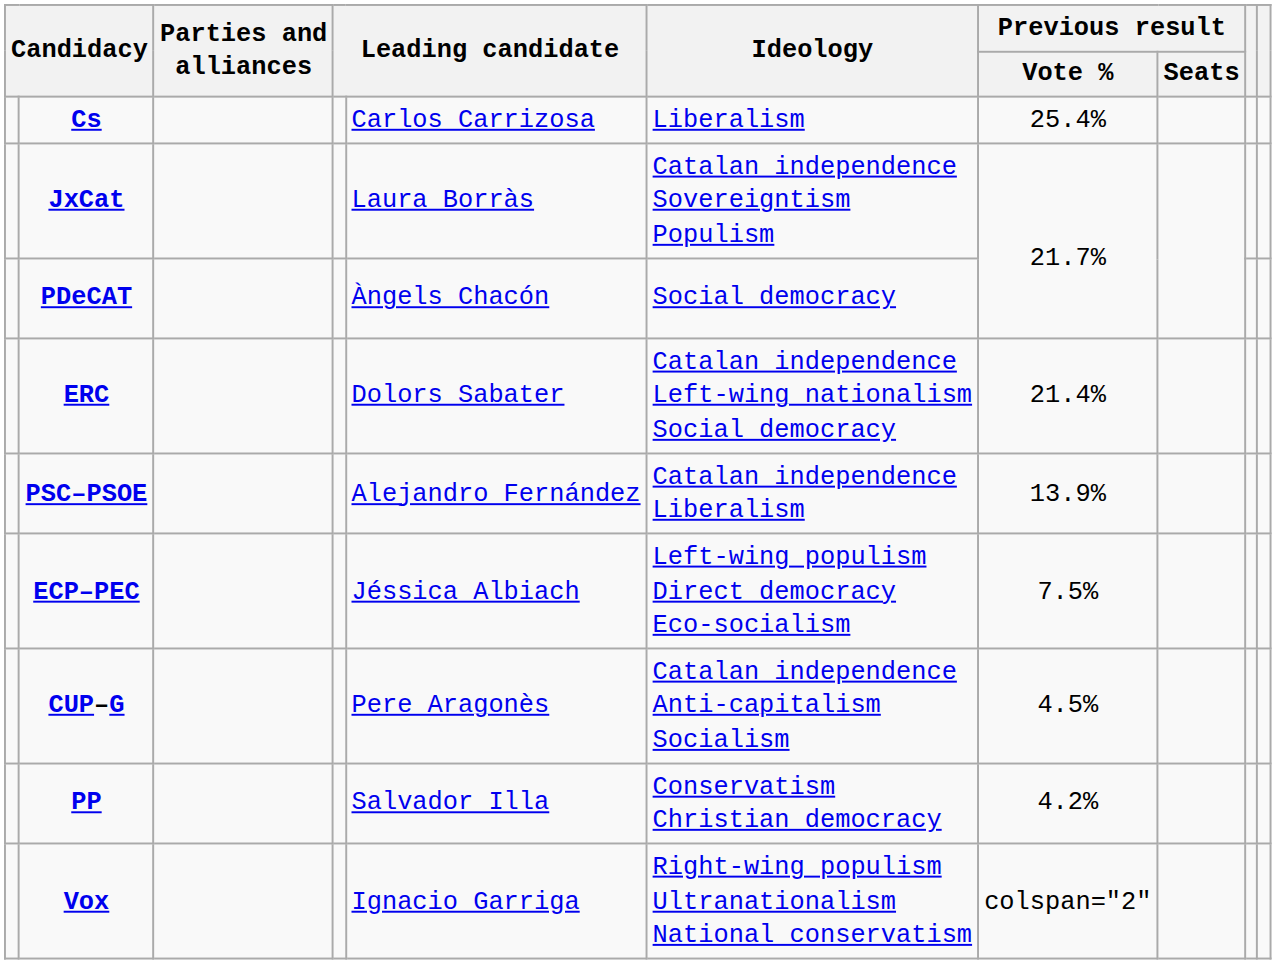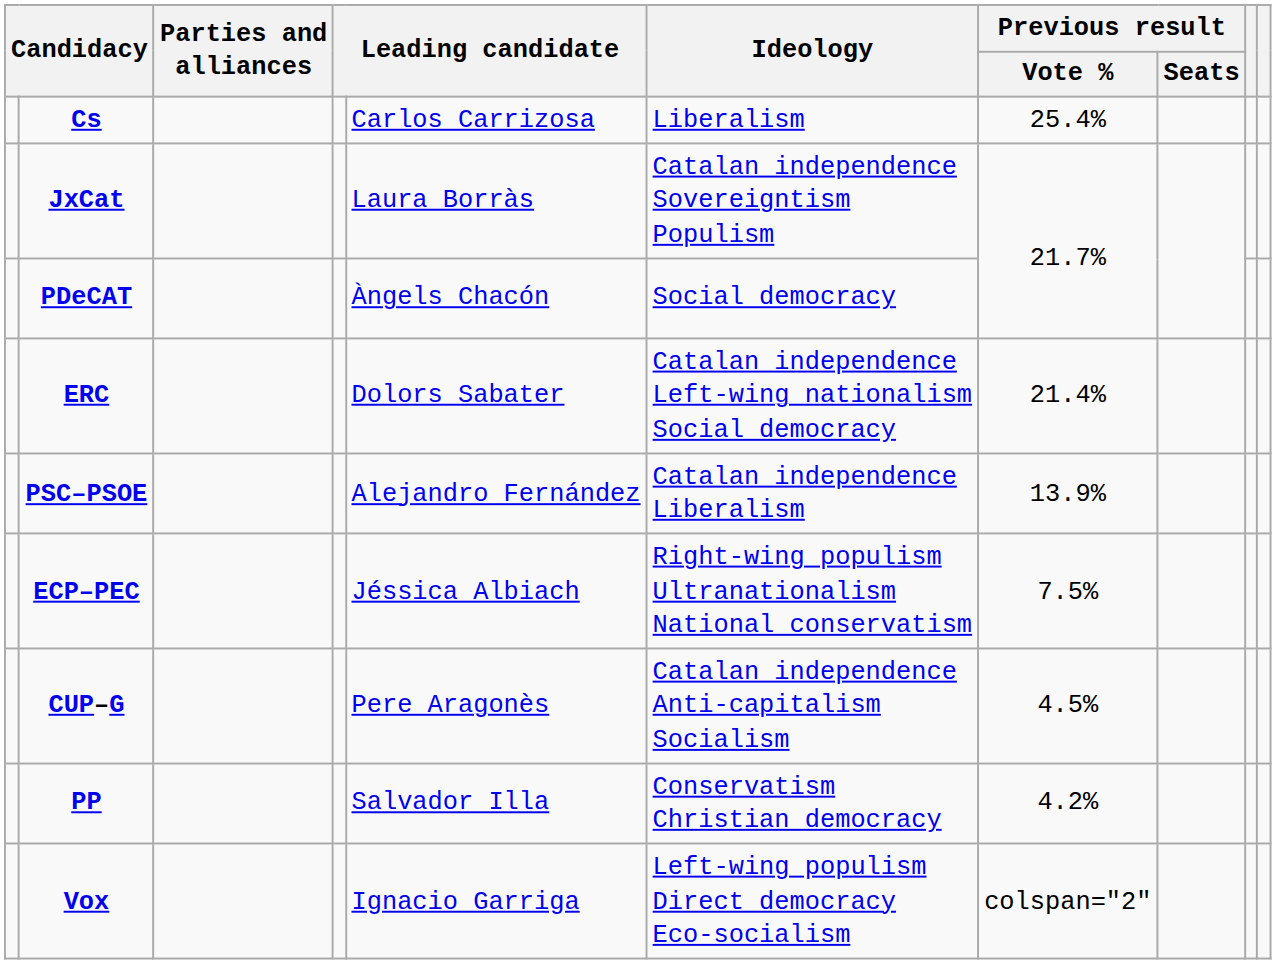ECP–PEC | Ideology: Left-wing populism Direct democracy Eco-socialism -> Right-wing populism Ultranationalism National conservatism
Vox | Ideology: Right-wing populism Ultranationalism National conservatism -> Left-wing populism Direct democracy Eco-socialism
